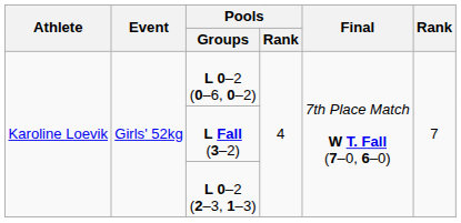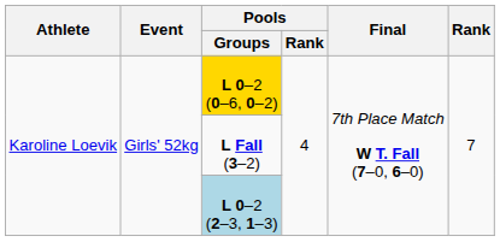L 0–2 (0–6, 0–2) | Pools / Groups: no background -> gold background
L 0–2 (2–3, 1–3) | Pools / Groups: no background -> lightblue background
